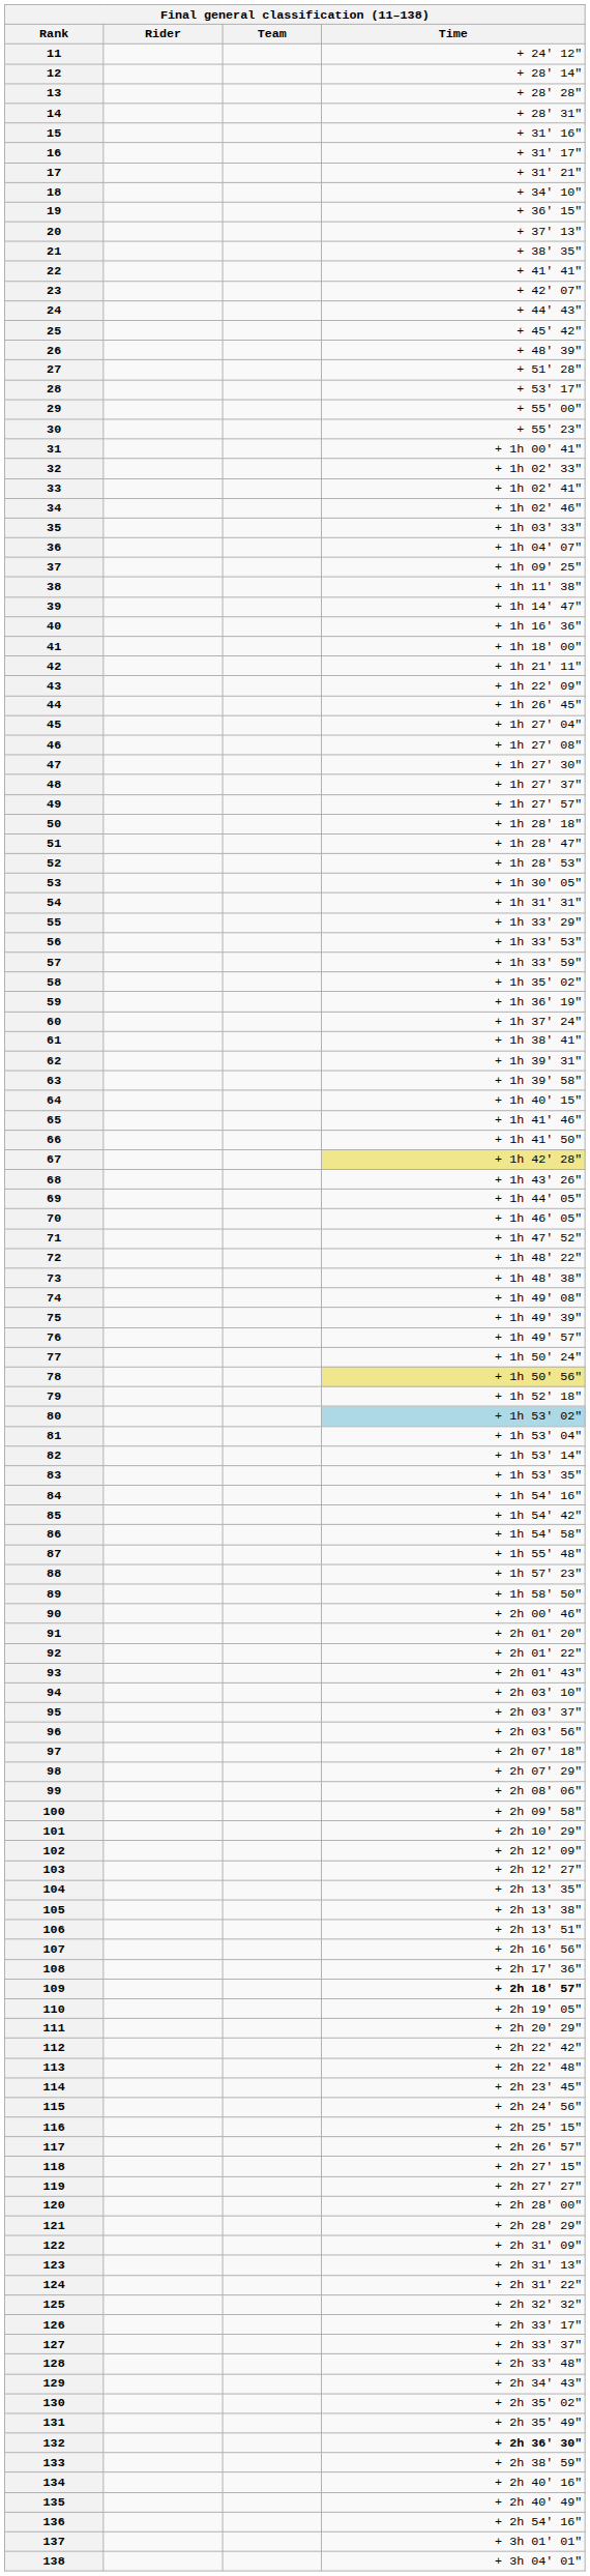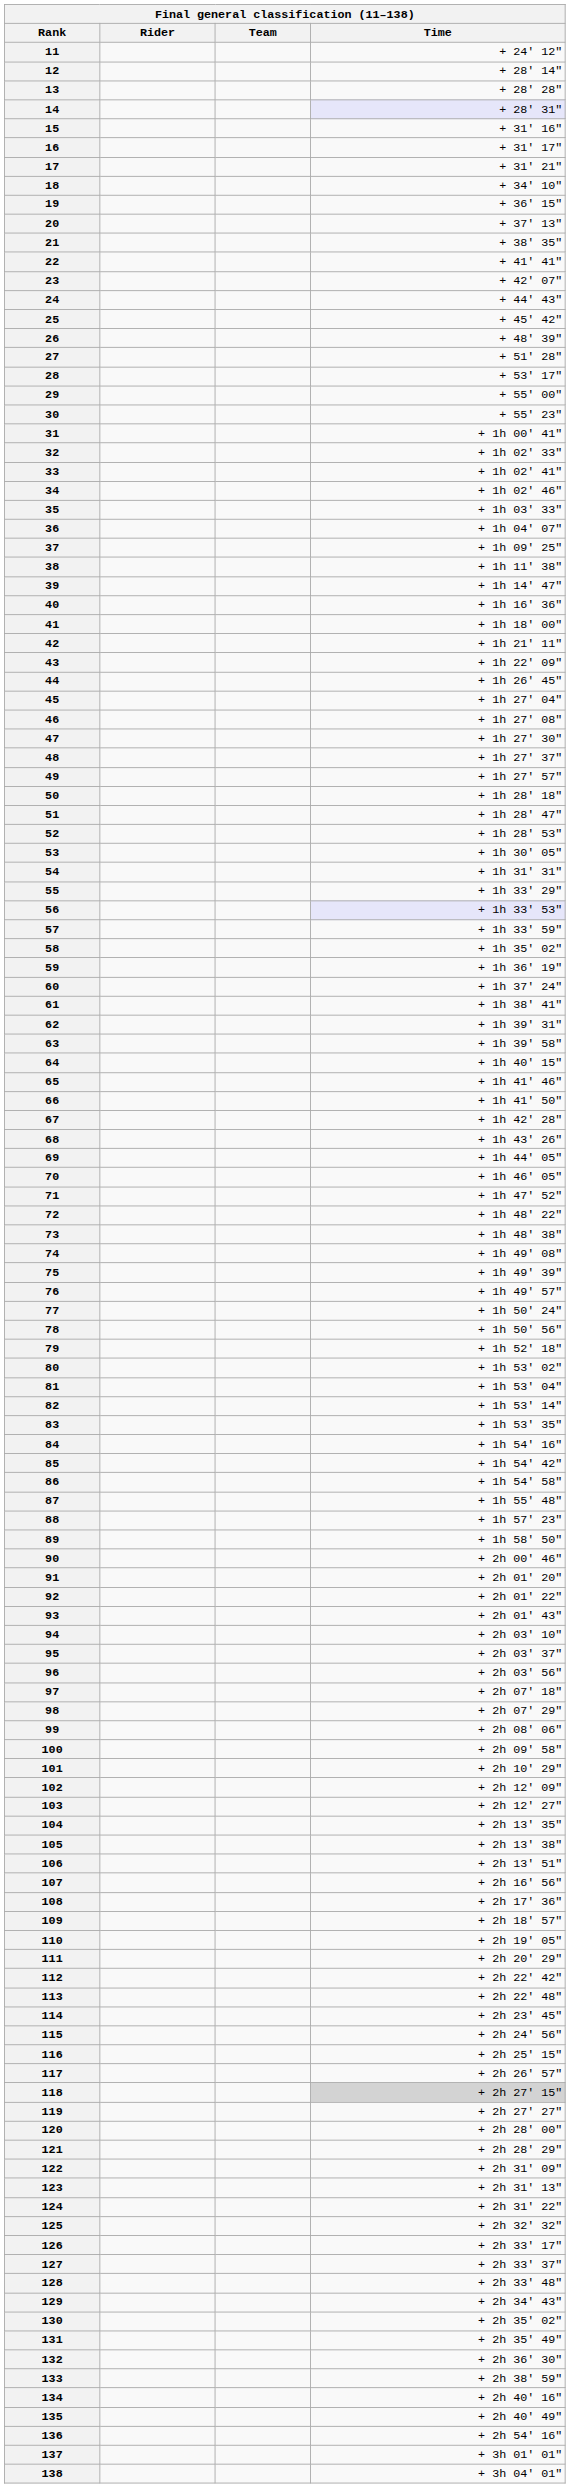14 | Time: no background -> lavender background
56 | Time: no background -> lavender background
67 | Time: khaki background -> no background
78 | Time: khaki background -> no background
80 | Time: lightblue background -> no background
109 | Time: bold -> normal
118 | Time: no background -> lightgrey background
132 | Time: bold -> normal
